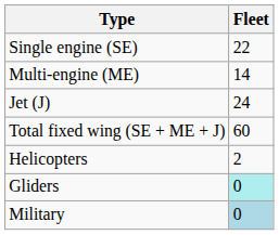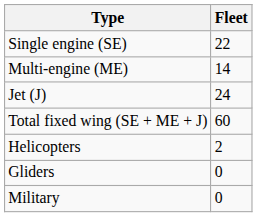Gliders | Fleet: paleturquoise background -> no background
Military | Fleet: lightblue background -> no background
